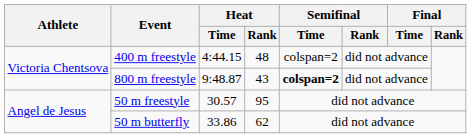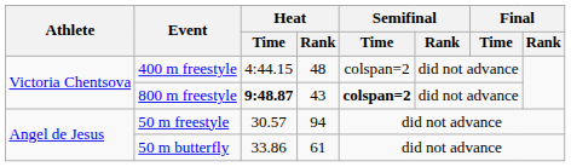800 m freestyle | Heat / Time: normal -> bold
50 m freestyle | Heat / Rank: 95 -> 94
50 m butterfly | Heat / Rank: 62 -> 61
